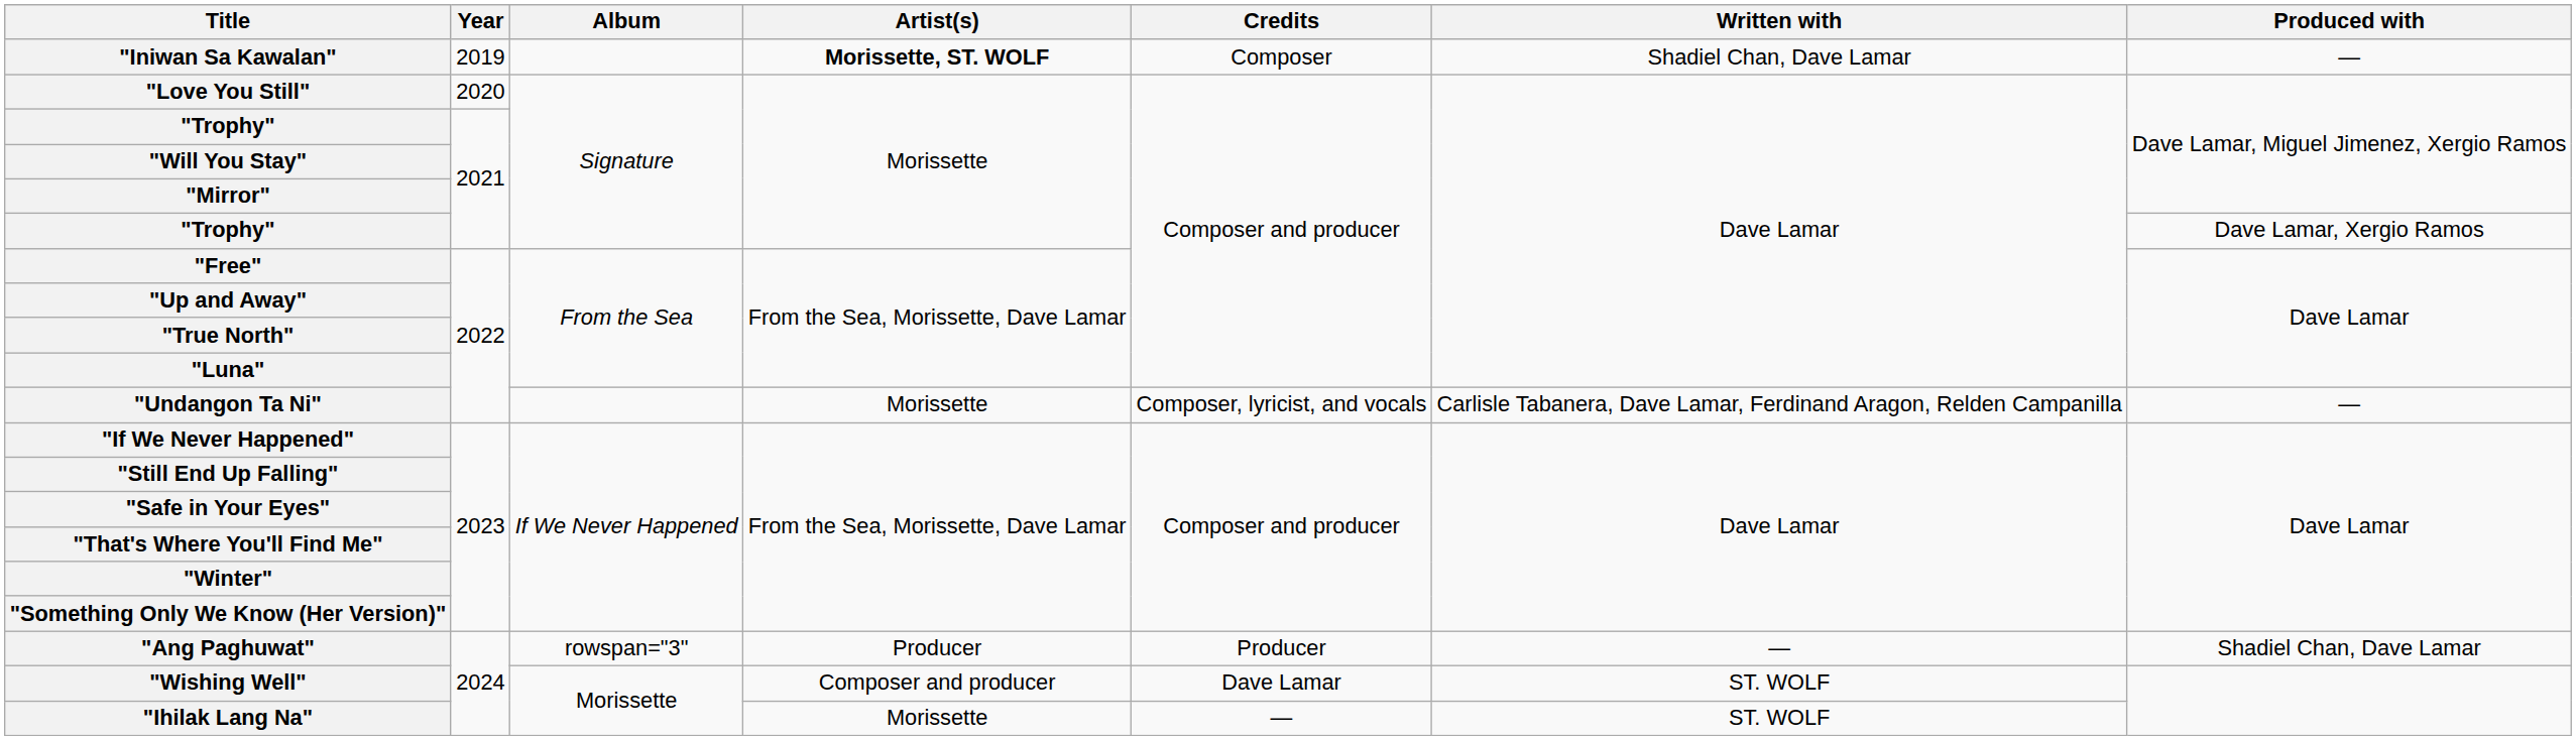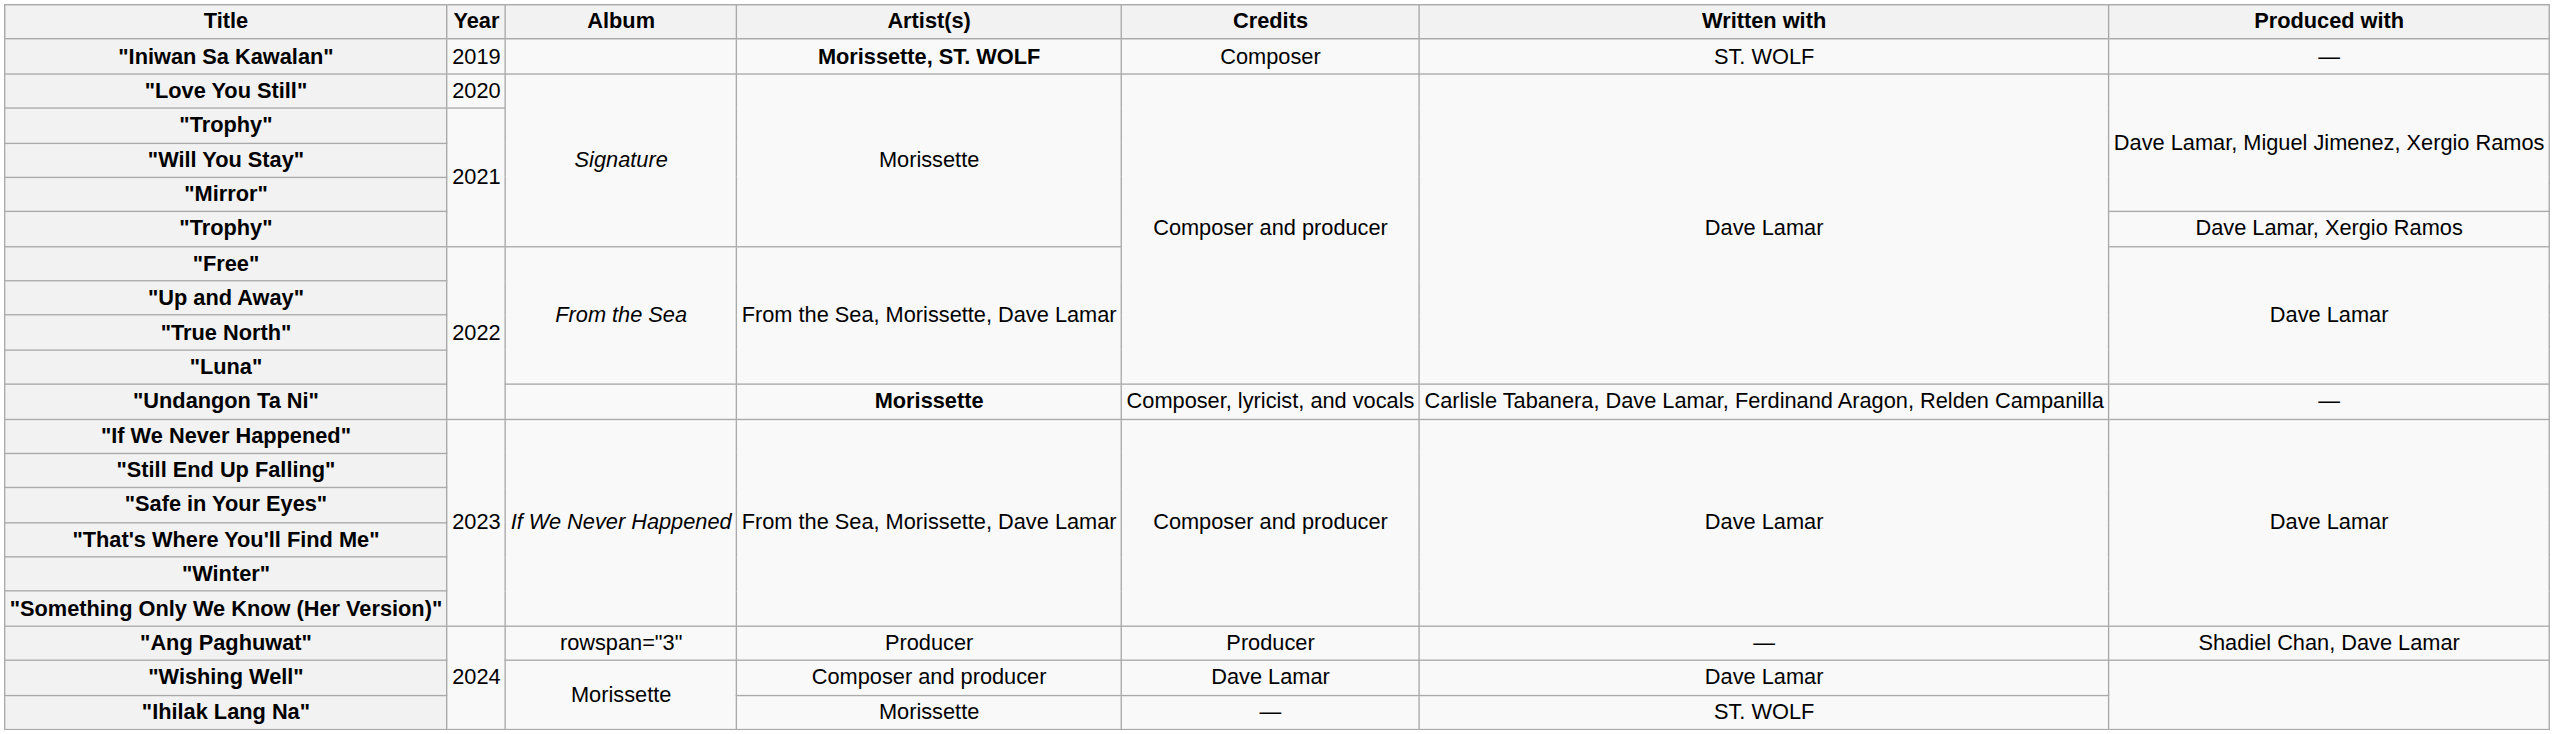"Iniwan Sa Kawalan" | Written with: Shadiel Chan, Dave Lamar -> ST. WOLF
"Undangon Ta Ni" | Artist(s): normal -> bold
"Wishing Well" | Written with: ST. WOLF -> Dave Lamar
